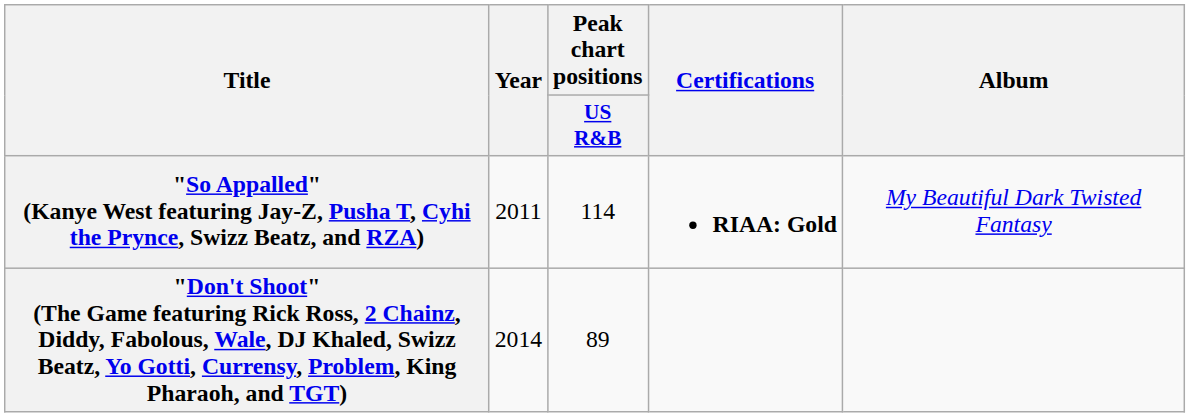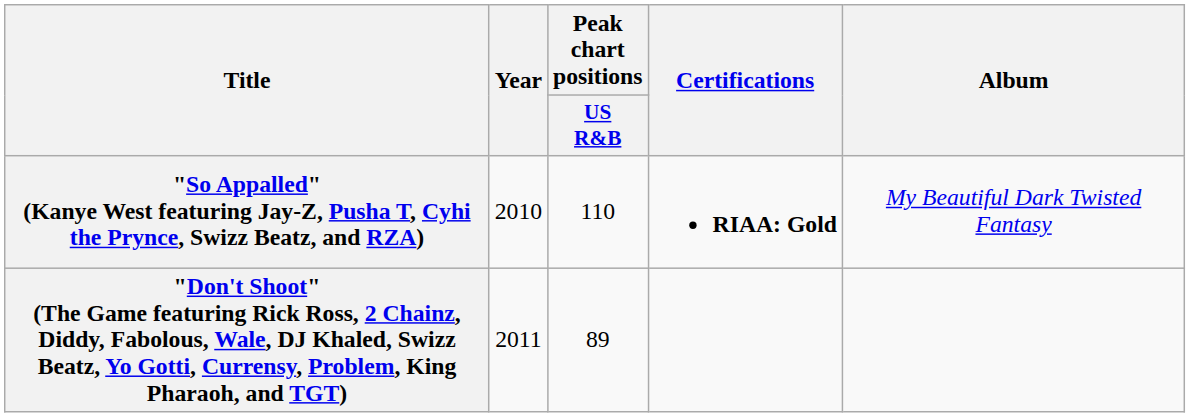row 3 | Year: 2011 -> 2010
row 3 | Peak chart positions / US R&B: 114 -> 110
row 4 | Year: 2014 -> 2011
